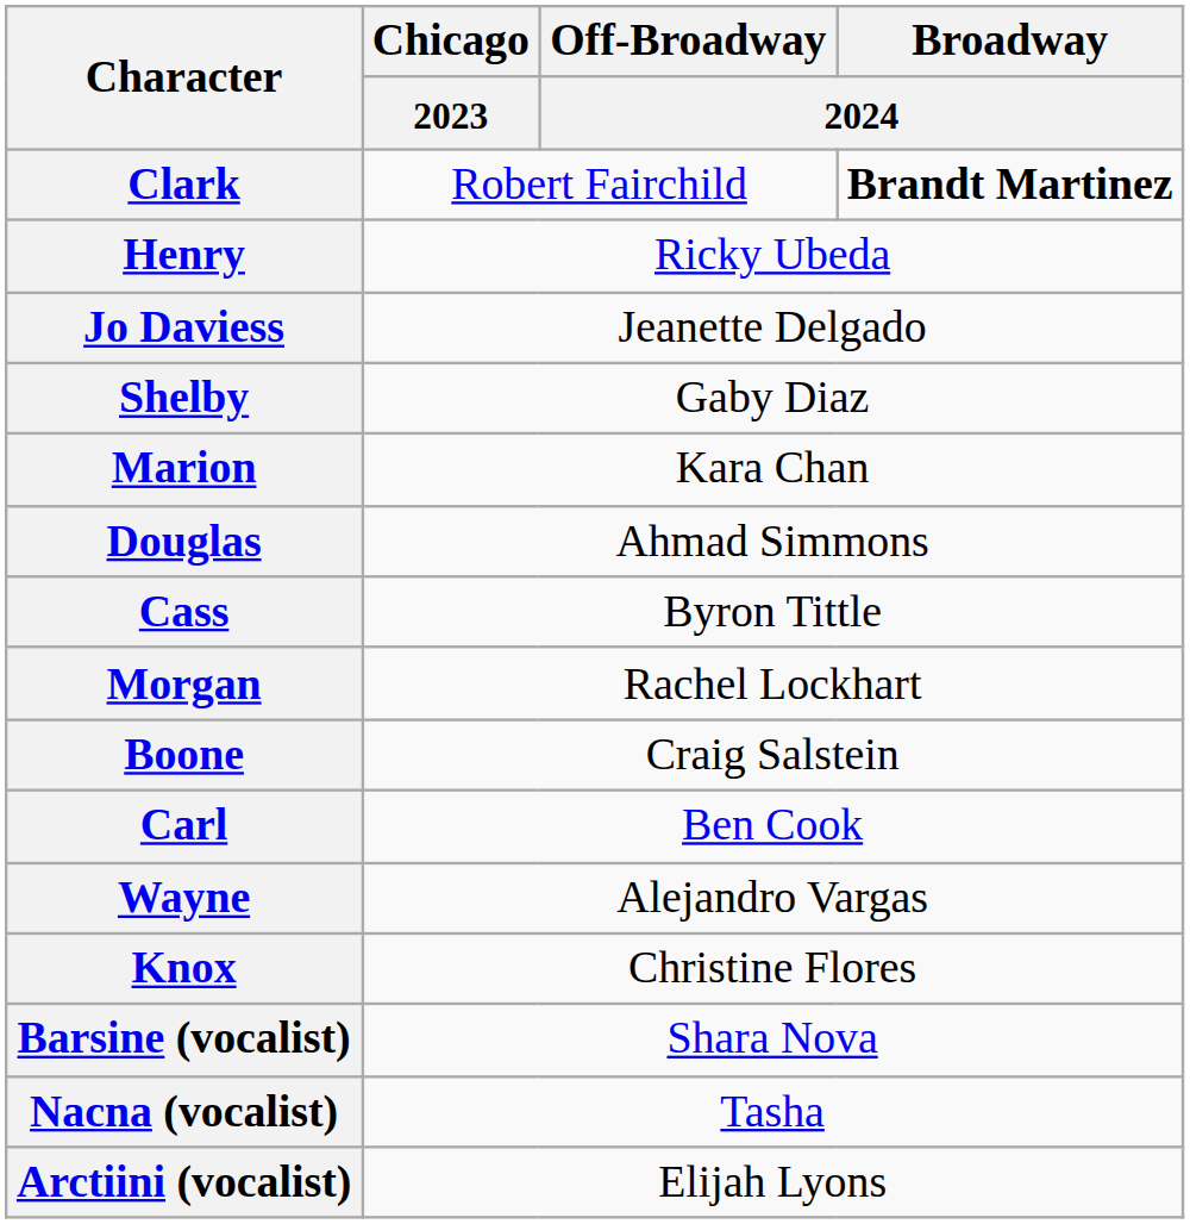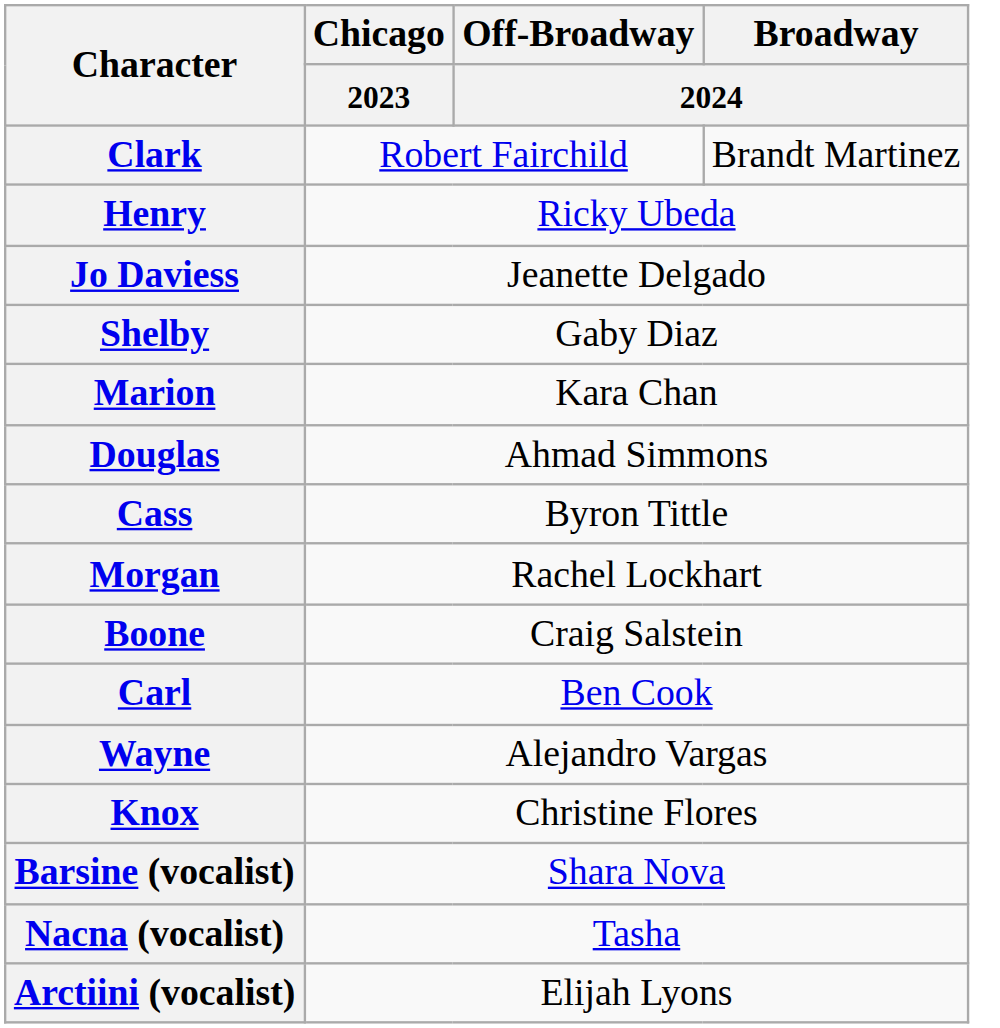Clark | Broadway / 2024: bold -> normal
